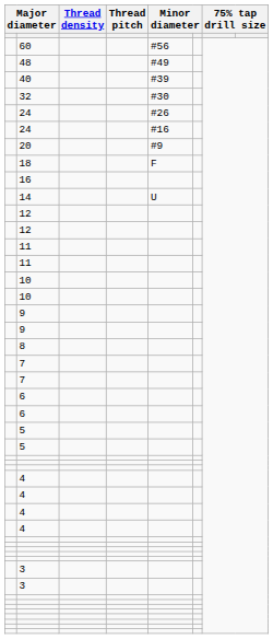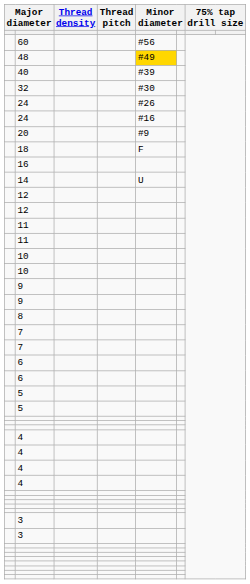48 | column 5: no background -> gold background
